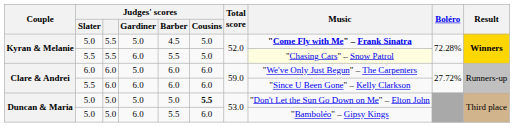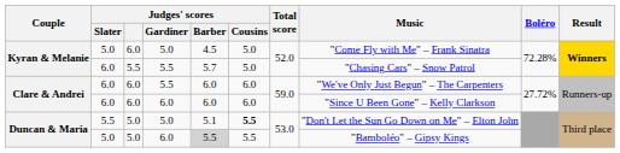row 3 | Judges' scores: 5.5 -> 6.0
row 3 | Music: bold -> normal
row 4 | Judges' scores / Slater: 5.5 -> 6.0
row 4 | Judges' scores / Gardiner: 6.0 -> 5.5
row 4 | Judges' scores / Barber: 5.5 -> 5.7
row 4 | Music: lightyellow background -> no background
row 5 | Judges' scores / Gardiner: 5.0 -> 5.5
row 6 | Judges' scores / Slater: 5.5 -> 6.0
row 7 | Judges' scores / Slater: 5.0 -> 5.5
row 7 | Judges' scores / Barber: 5.0 -> 5.1
row 8 | Judges' scores / Barber: no background -> lightgrey background
row 8 | Judges' scores / Cousins: 6.0 -> 5.5
